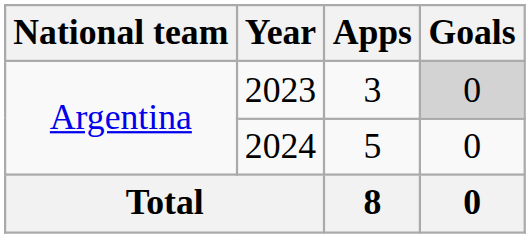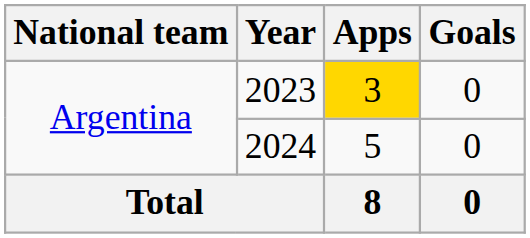2023 | Apps: no background -> gold background
2023 | Goals: lightgrey background -> no background
